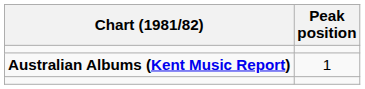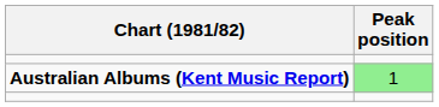row 3 | Peak position: no background -> lightgreen background
